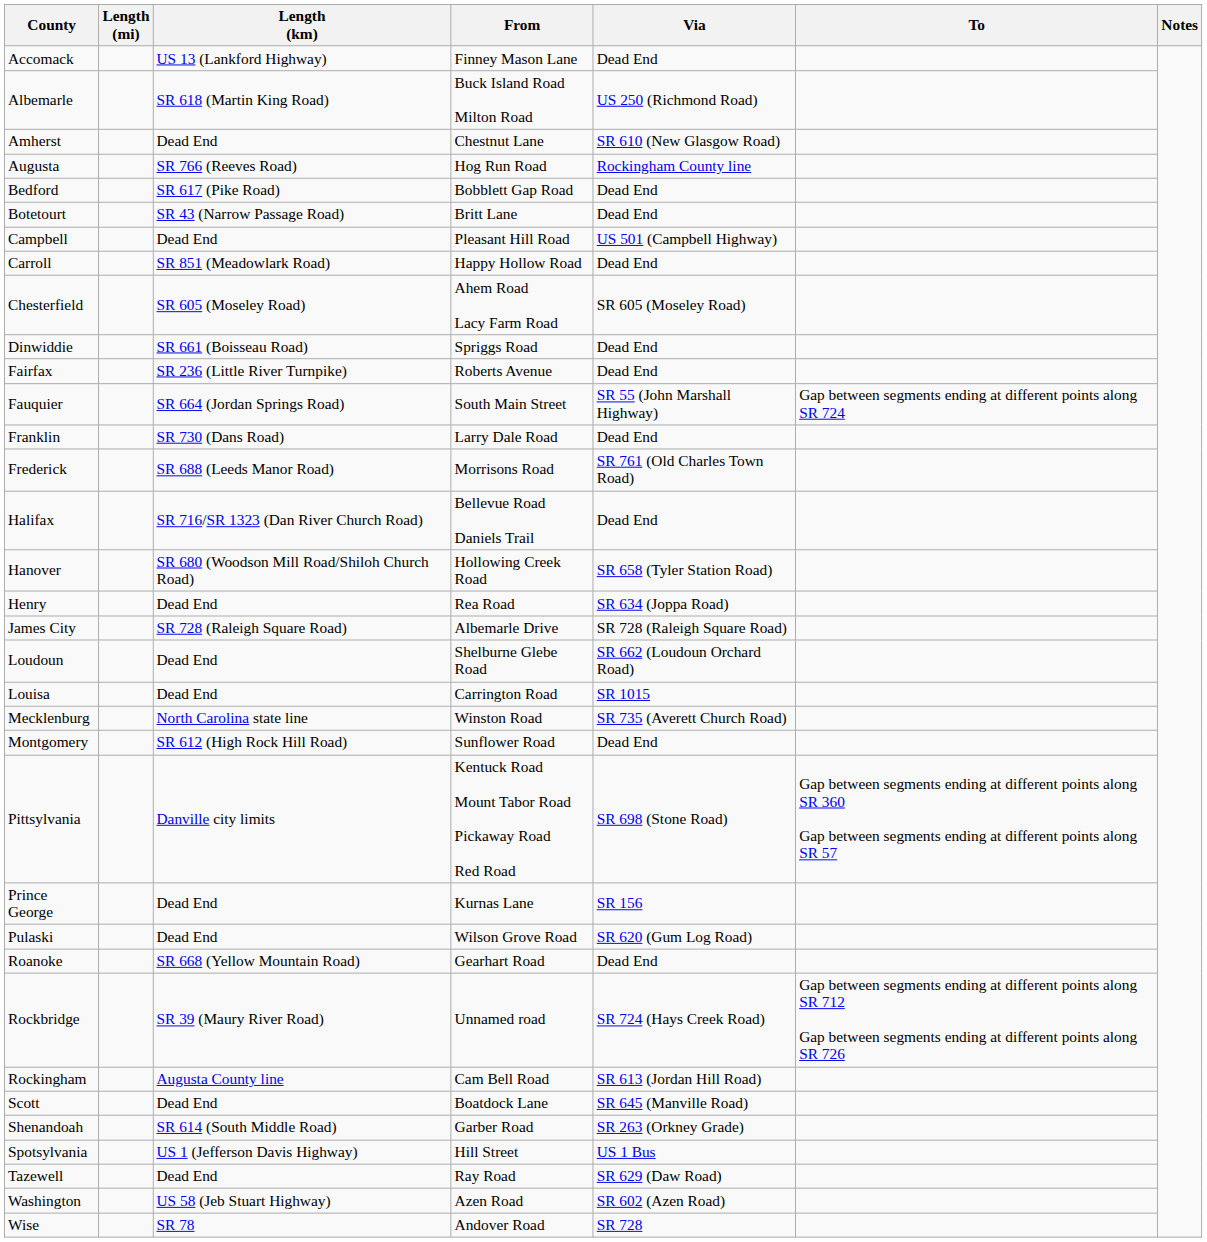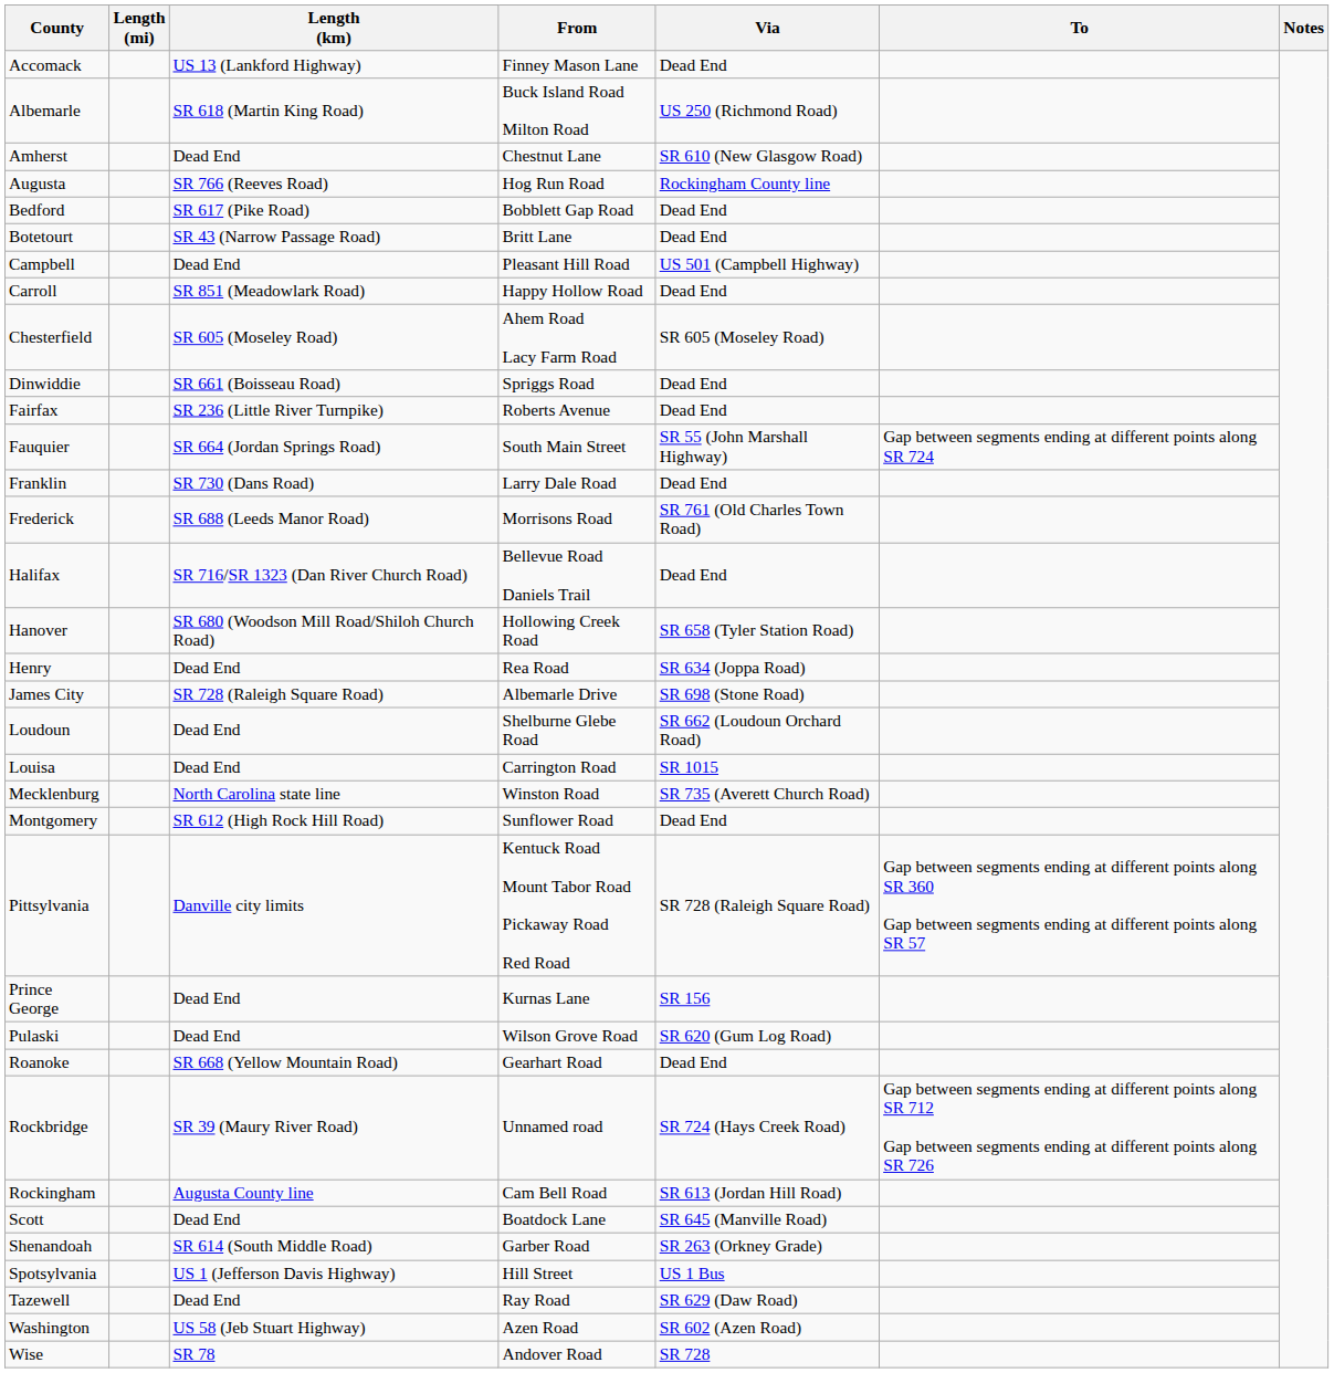James City | Via: SR 728 (Raleigh Square Road) -> SR 698 (Stone Road)
Pittsylvania | Via: SR 698 (Stone Road) -> SR 728 (Raleigh Square Road)
